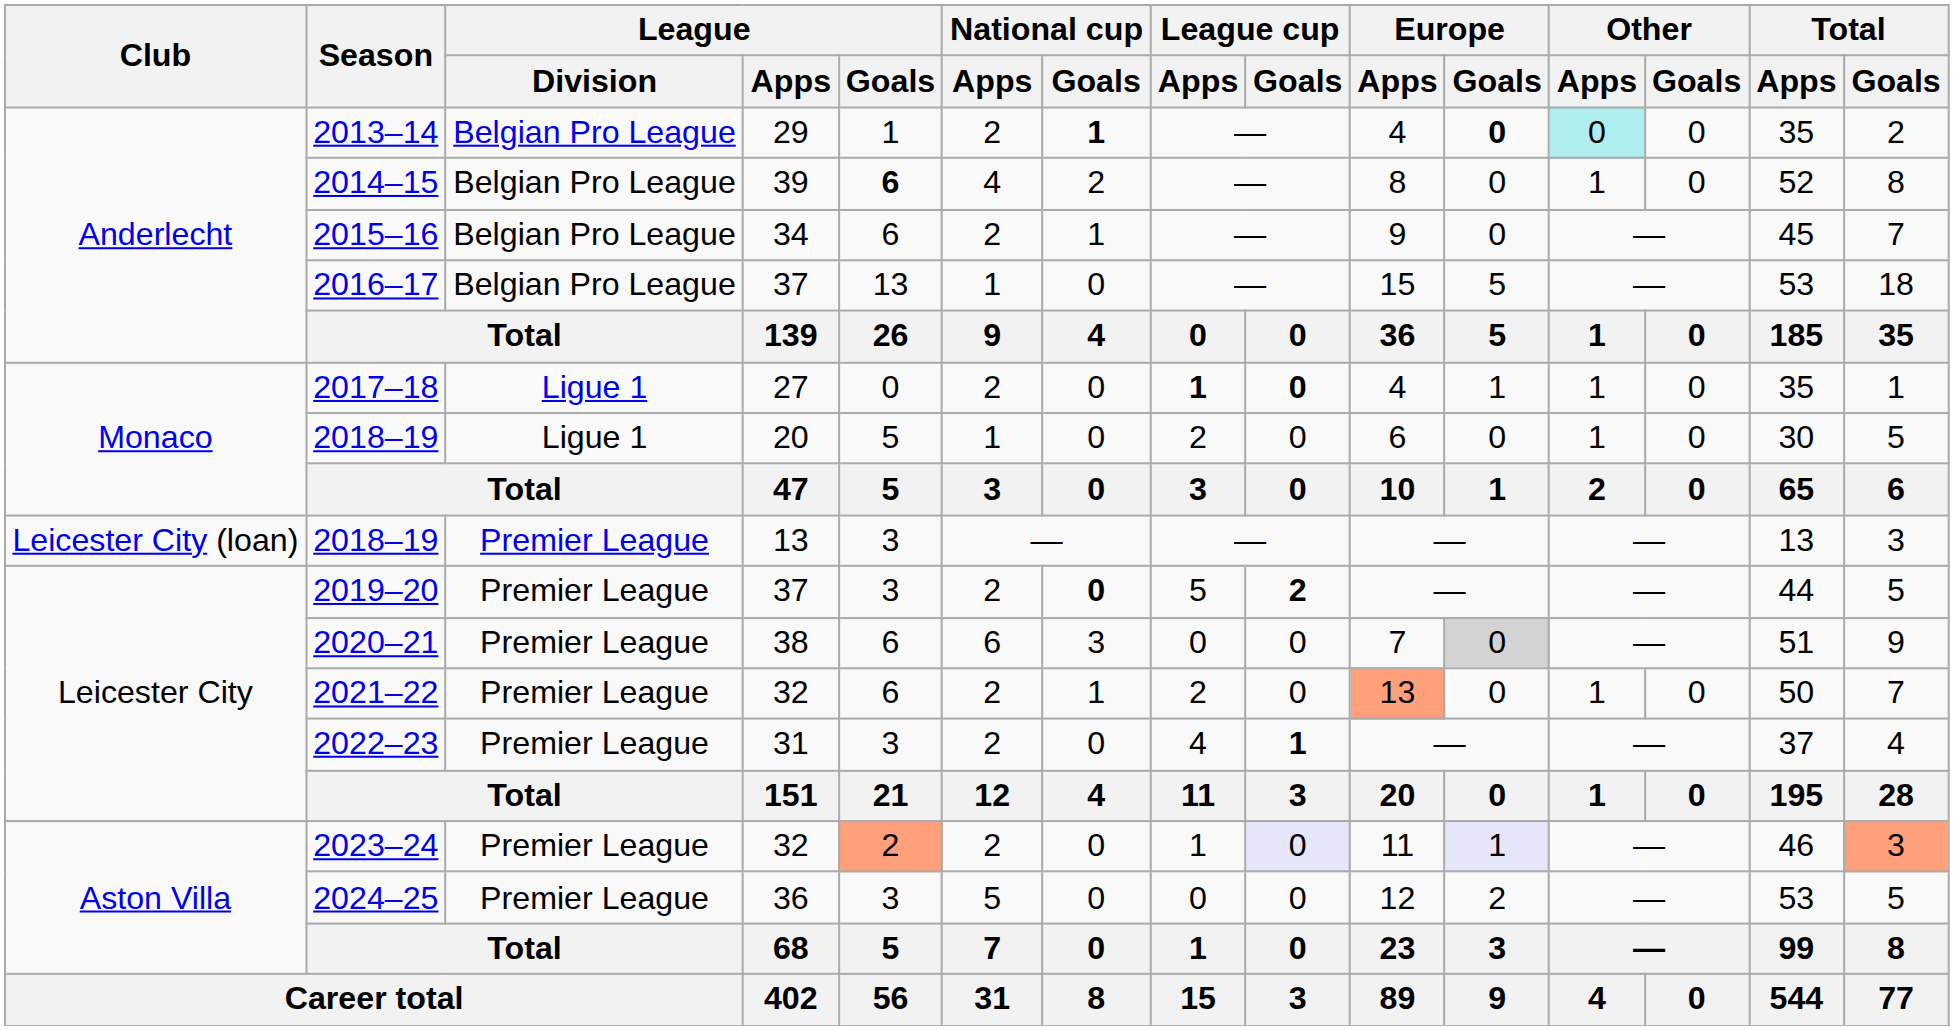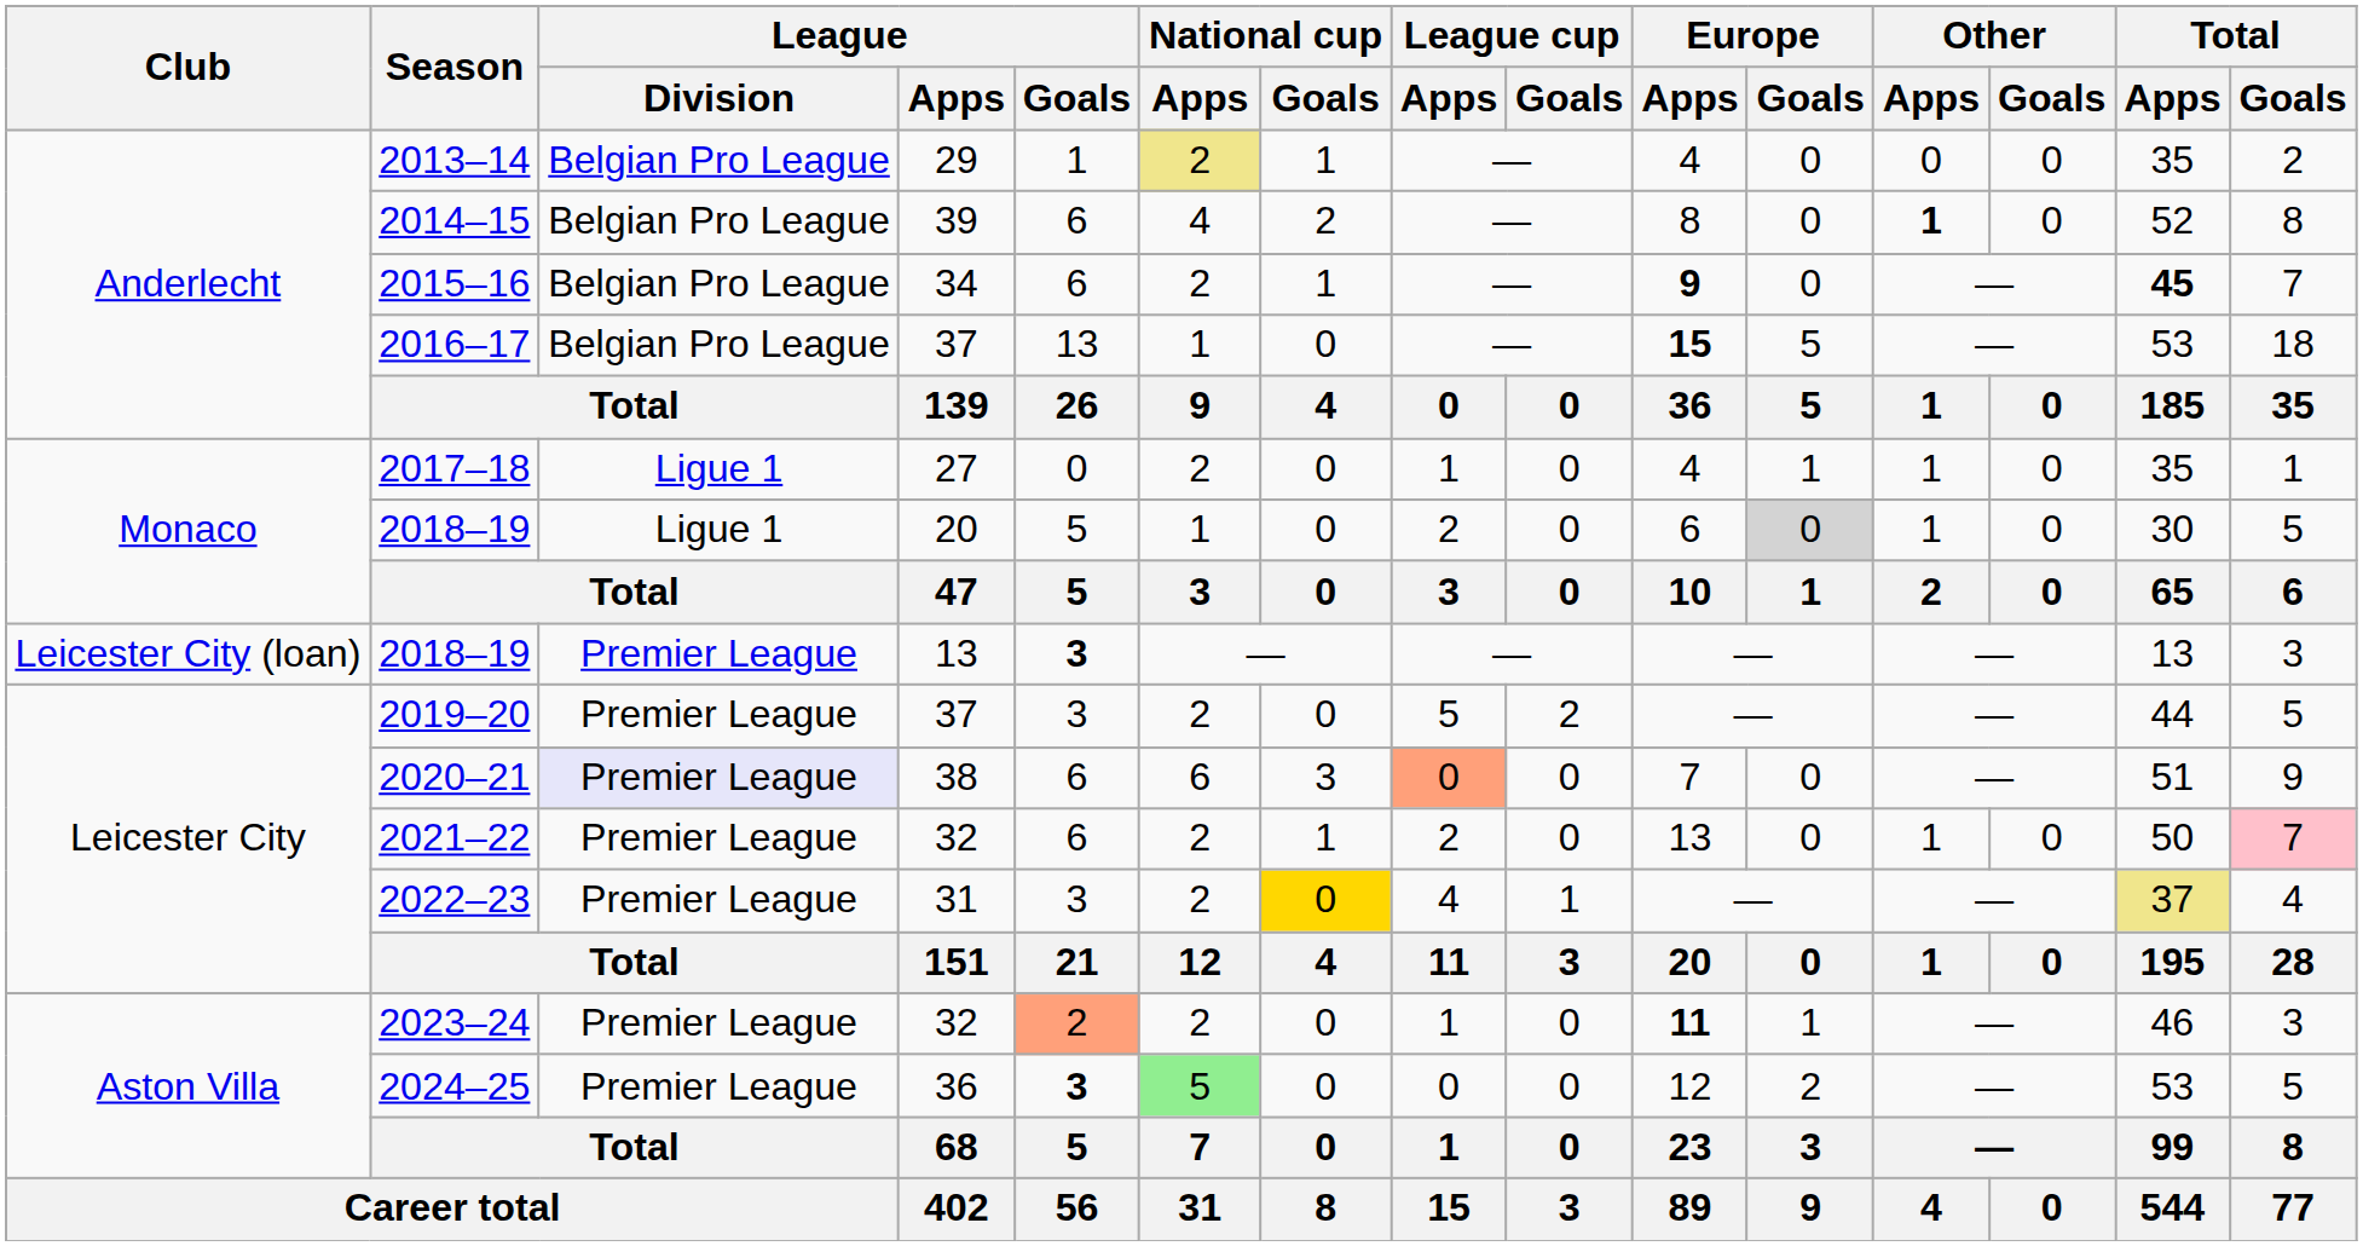2013–14 | National cup / Apps: no background -> khaki background
2013–14 | National cup / Goals: bold -> normal
2013–14 | Europe / Goals: bold -> normal
2013–14 | Other / Apps: paleturquoise background -> no background
2014–15 | League / Goals: bold -> normal
2014–15 | Other / Apps: normal -> bold
2015–16 | Europe / Apps: normal -> bold
2015–16 | Total / Apps: normal -> bold
2016–17 | Europe / Apps: normal -> bold
2017–18 | League cup / Apps: bold -> normal
2017–18 | League cup / Goals: bold -> normal
2018–19 / 20 | Europe / Goals: no background -> lightgrey background
2018–19 / 13 | League / Goals: normal -> bold
2019–20 | National cup / Goals: bold -> normal
2019–20 | League cup / Goals: bold -> normal
2020–21 | League / Division: no background -> lavender background
2020–21 | League cup / Apps: no background -> lightsalmon background
2020–21 | Europe / Goals: lightgrey background -> no background
2021–22 | Europe / Apps: lightsalmon background -> no background
2021–22 | Total / Goals: no background -> pink background
2022–23 | National cup / Goals: no background -> gold background
2022–23 | League cup / Goals: bold -> normal
2022–23 | Total / Apps: no background -> khaki background
2023–24 | League cup / Goals: lavender background -> no background
2023–24 | Europe / Apps: normal -> bold
2023–24 | Europe / Goals: lavender background -> no background
2023–24 | Total / Goals: lightsalmon background -> no background
2024–25 | League / Goals: normal -> bold
2024–25 | National cup / Apps: no background -> lightgreen background
